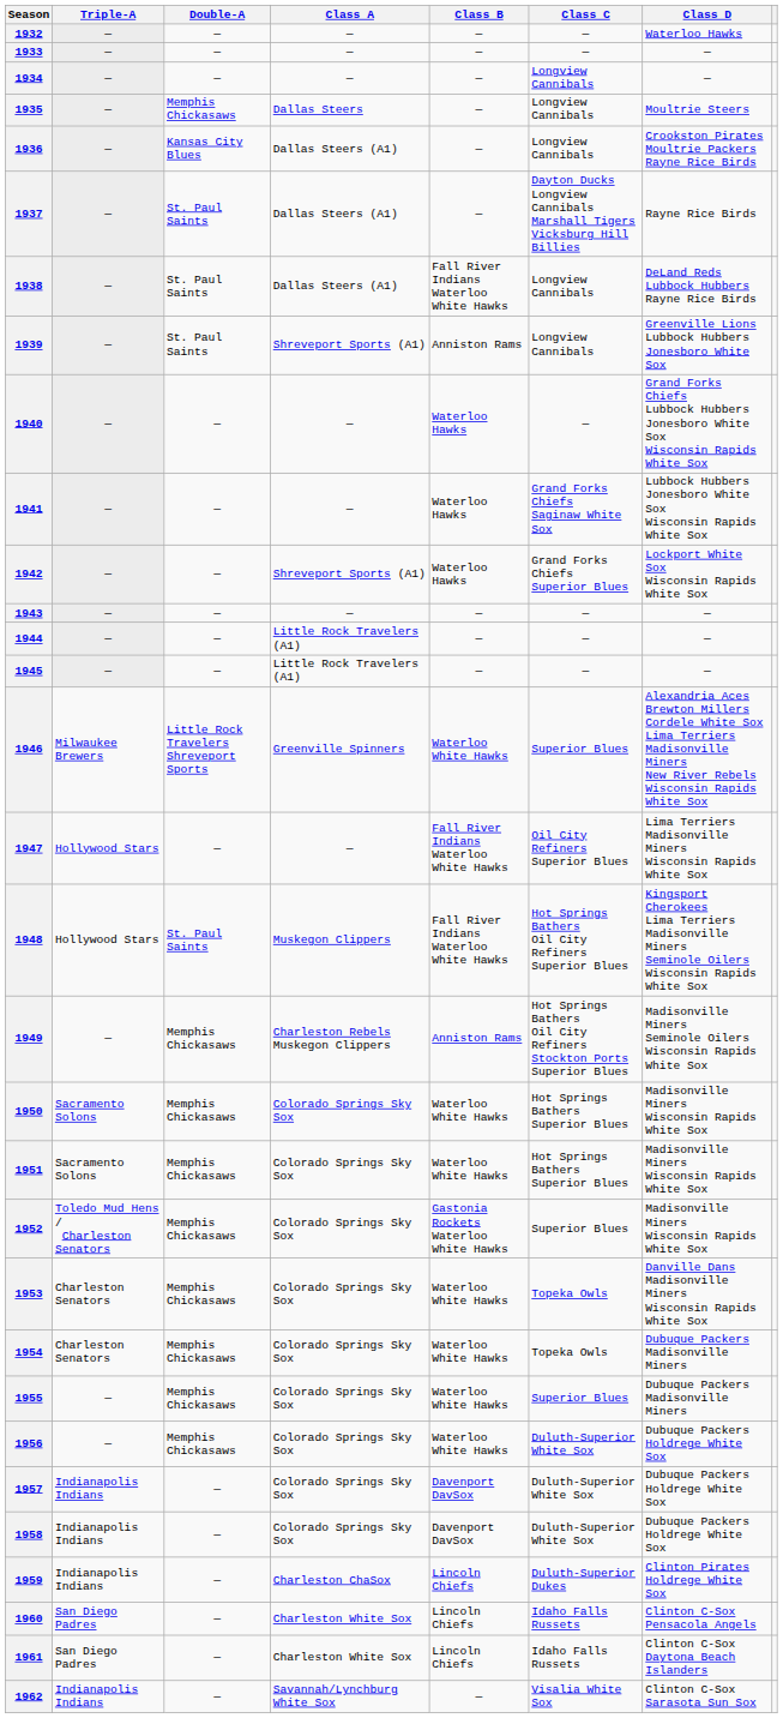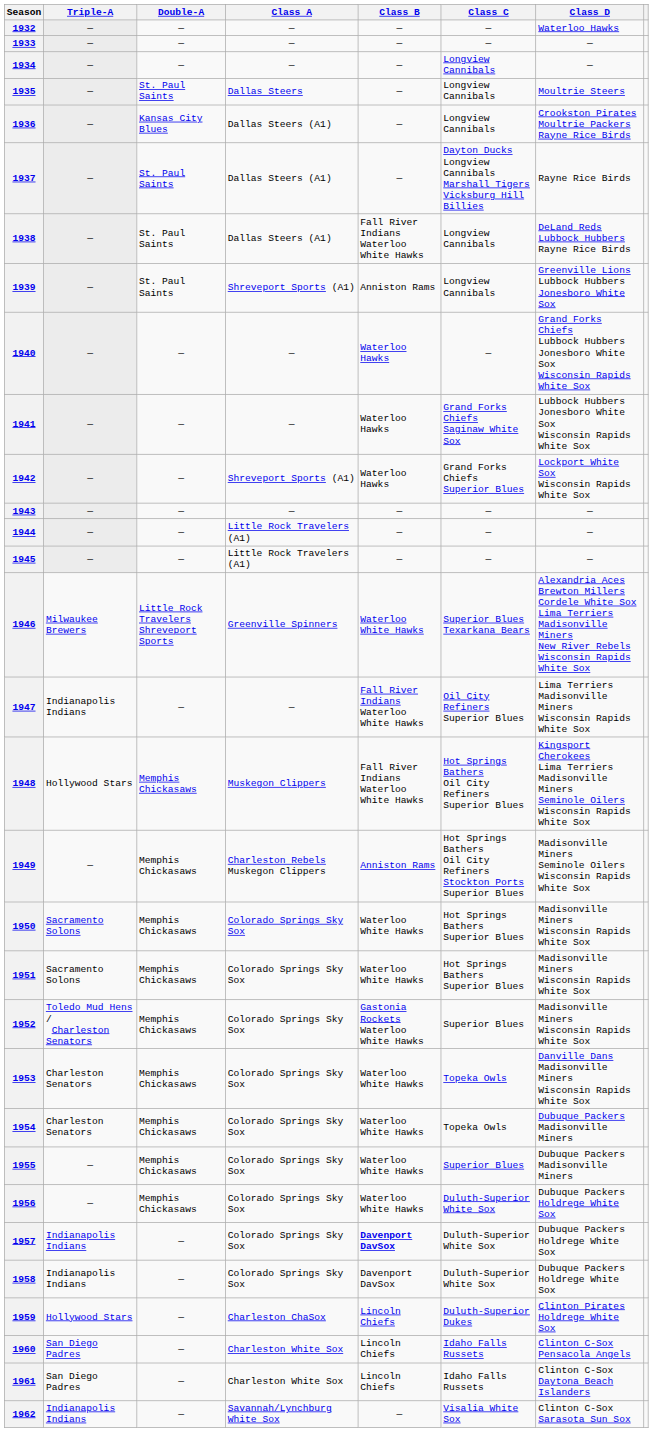1935 | Double-A: Memphis Chickasaws -> St. Paul Saints
1946 | Class C: Superior Blues -> Superior Blues Texarkana Bears
1947 | Triple-A: Hollywood Stars -> Indianapolis Indians
1948 | Double-A: St. Paul Saints -> Memphis Chickasaws
1957 | Class B: normal -> bold
1959 | Triple-A: Indianapolis Indians -> Hollywood Stars
